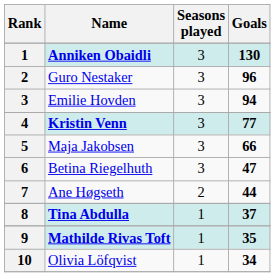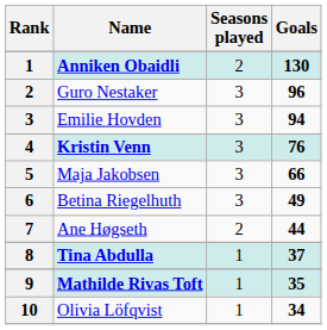Anniken Obaidli | Seasons played: 3 -> 2
Kristin Venn | Goals: 77 -> 76
Betina Riegelhuth | Goals: 47 -> 49
